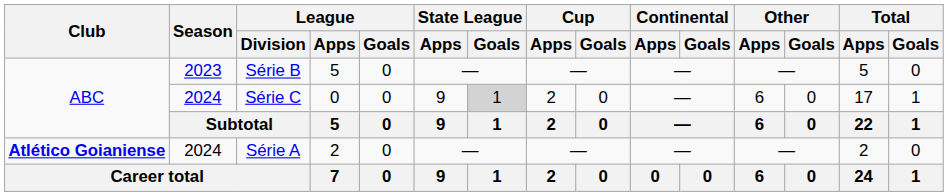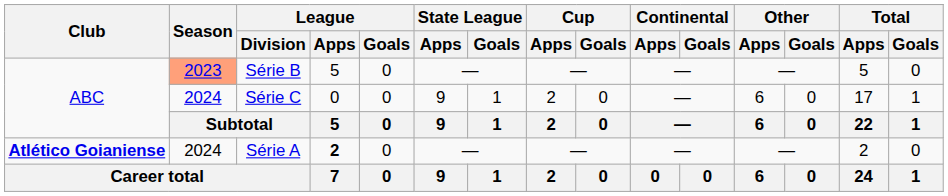Série B | Season: no background -> lightsalmon background
Série C | State League / Goals: lightgrey background -> no background
Série A | League / Apps: normal -> bold
